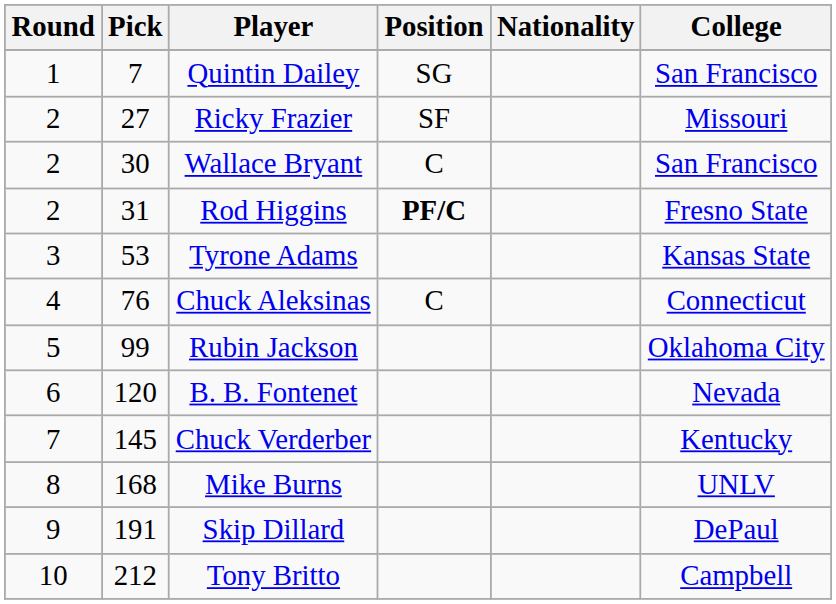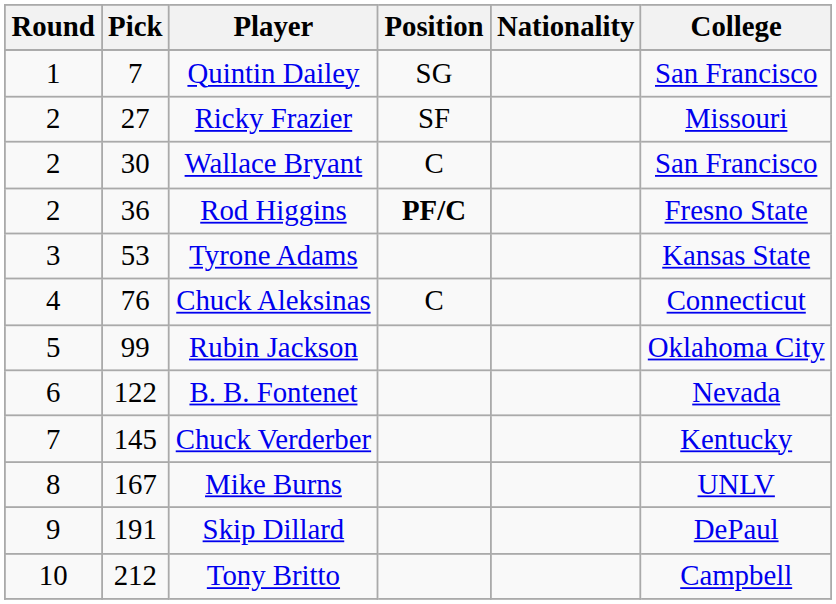Rod Higgins | Pick: 31 -> 36
B. B. Fontenet | Pick: 120 -> 122
Mike Burns | Pick: 168 -> 167
